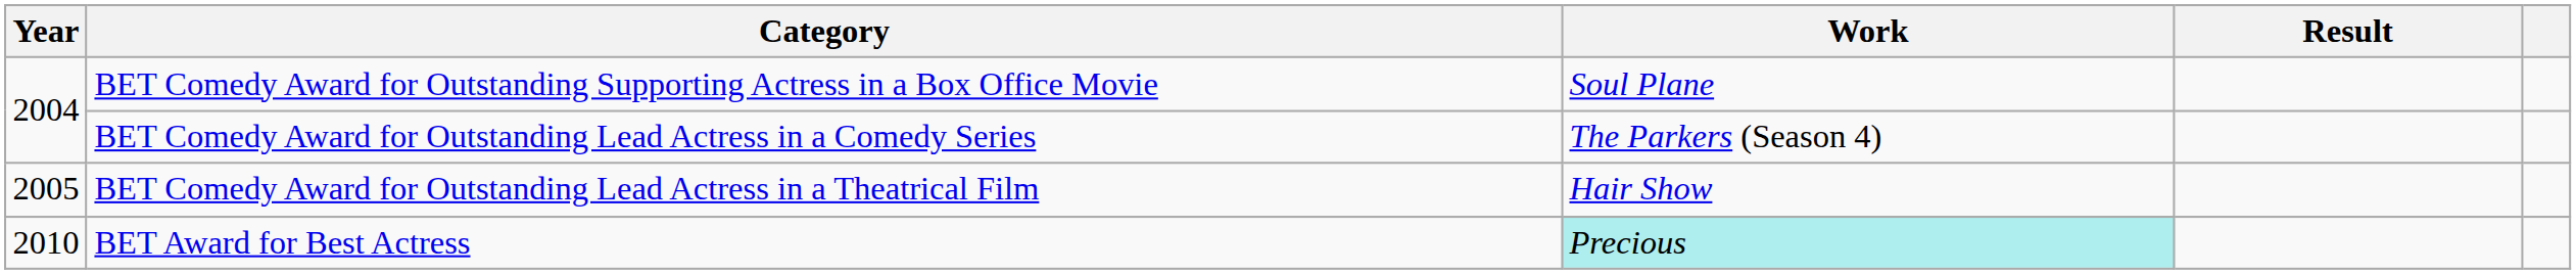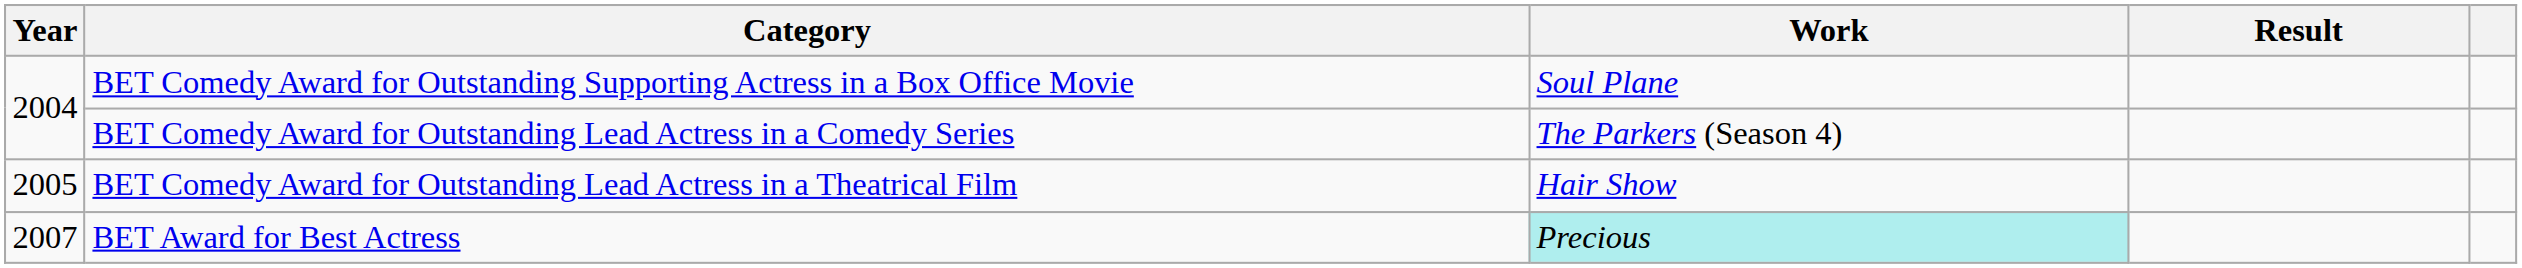BET Award for Best Actress | Year: 2010 -> 2007
